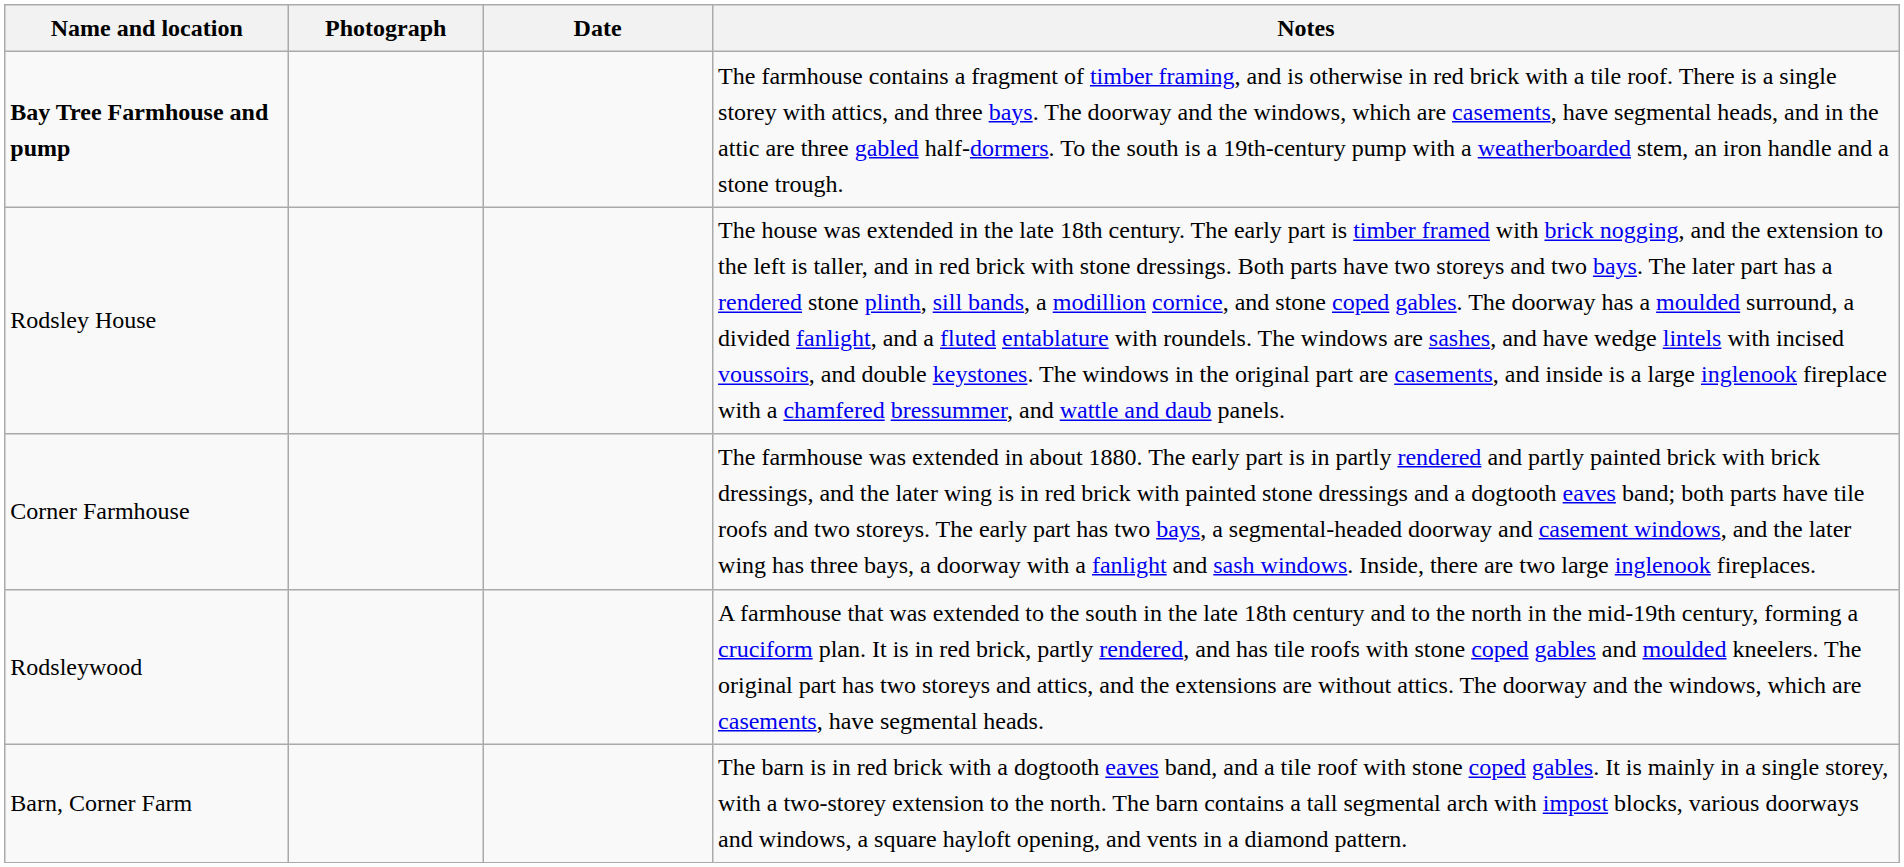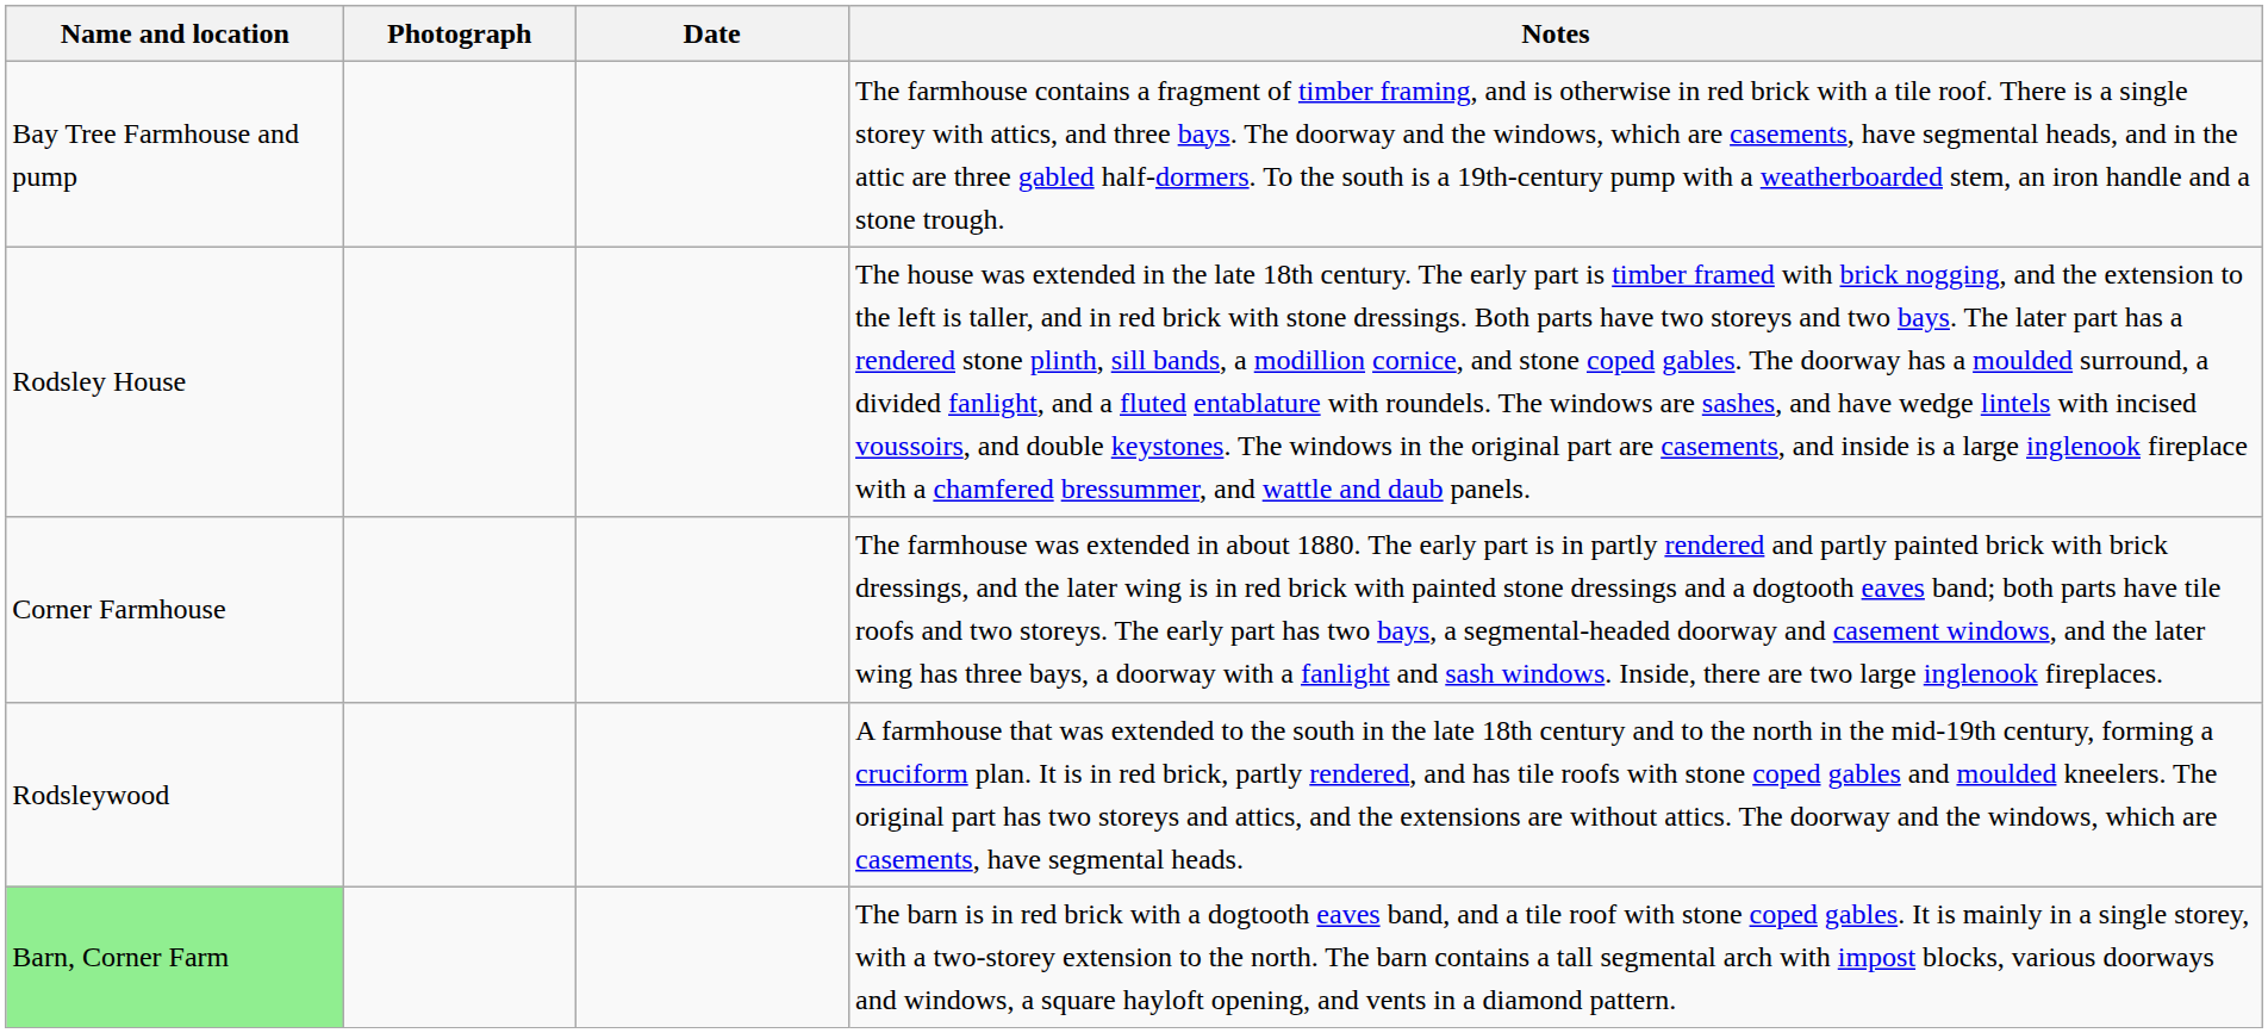Bay Tree Farmhouse and pump | Name and location: bold -> normal
Barn, Corner Farm | Name and location: no background -> lightgreen background
